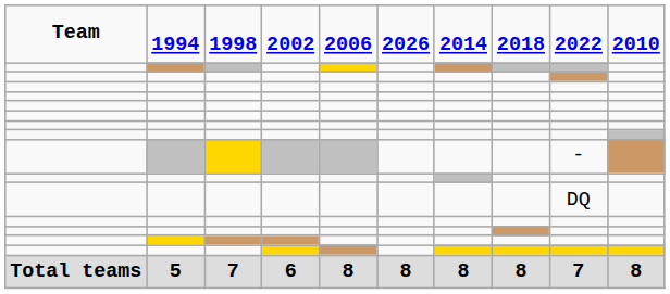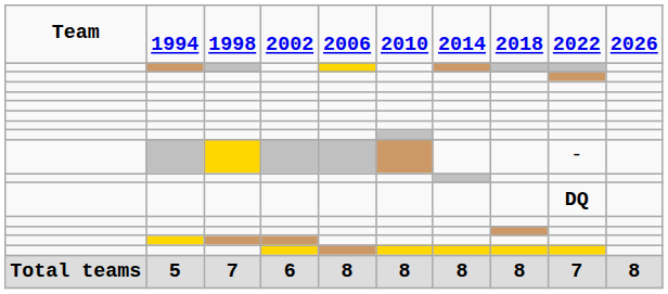columns swapped: 2010 <-> 2026
row 12 | 2022: normal -> bold
